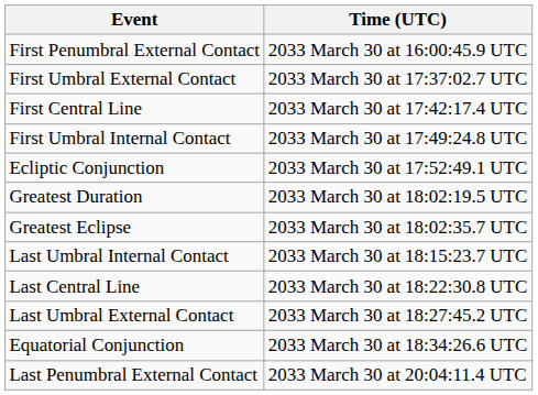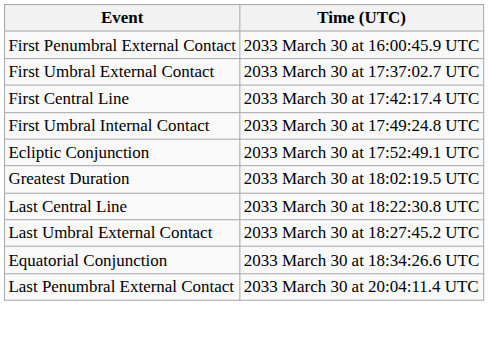- row: Greatest Eclipse | 2033 March 30 at 18:02:35.7 UTC
- row: Last Umbral Internal Contact | 2033 March 30 at 18:15:23.7 UTC
